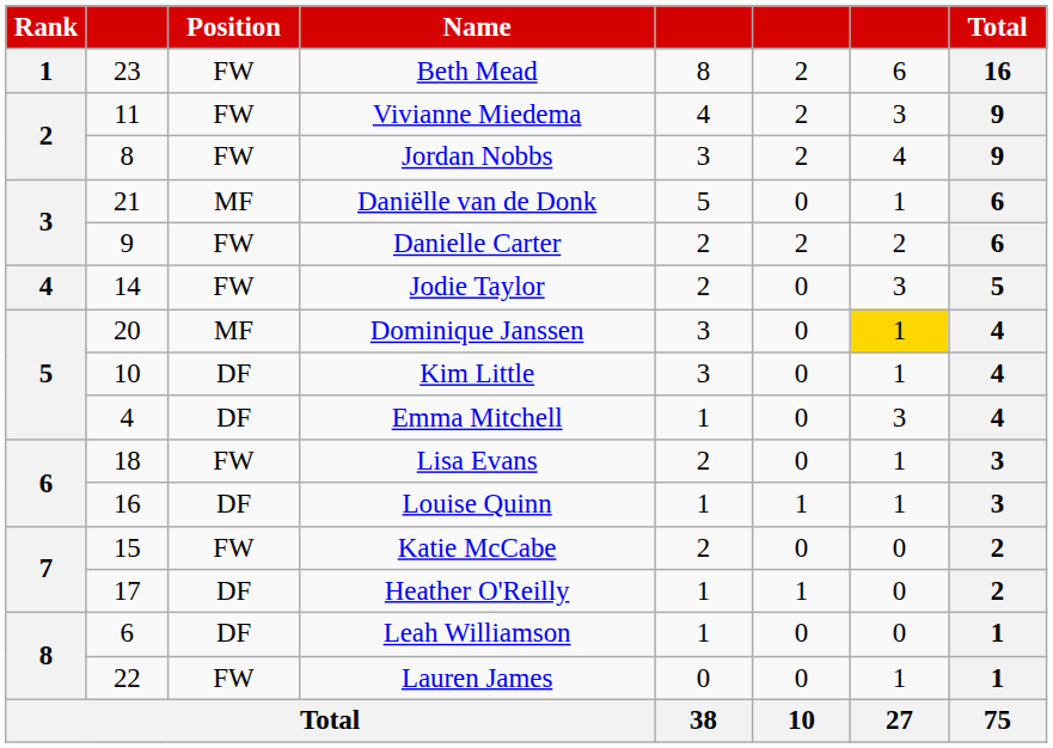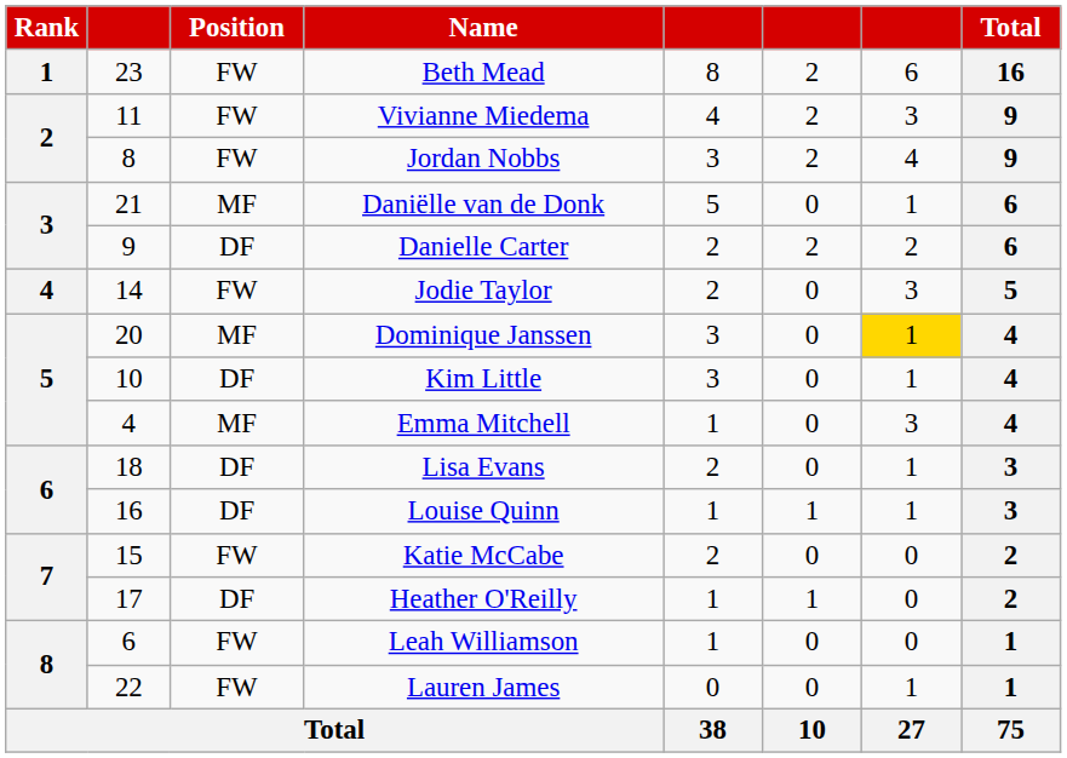Danielle Carter | Position: FW -> DF
Emma Mitchell | Position: DF -> MF
Lisa Evans | Position: FW -> DF
Leah Williamson | Position: DF -> FW
